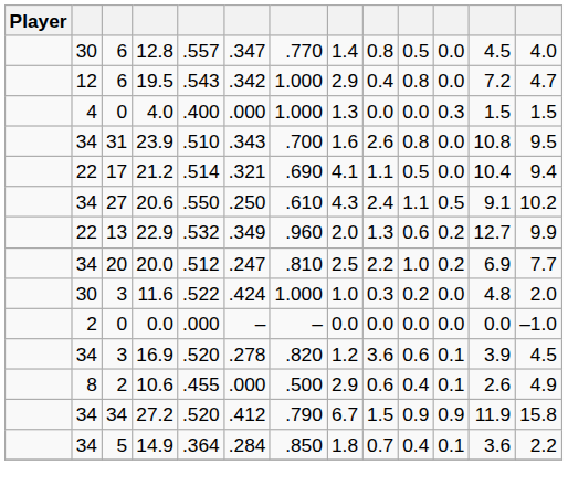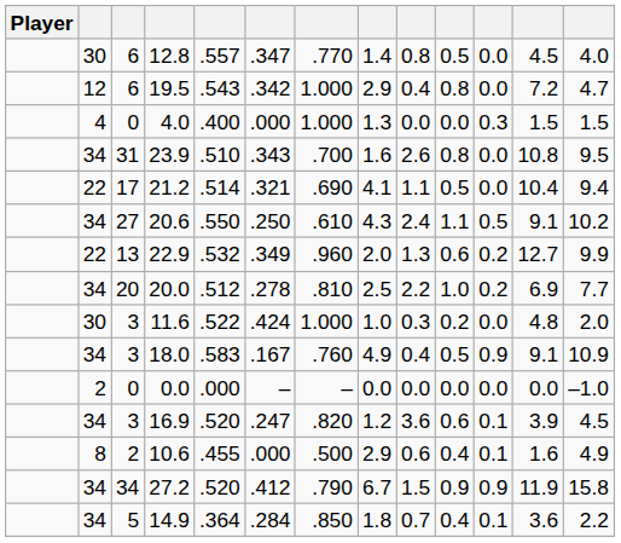20.0 | column 6: .247 -> .278
+ row: 34 | 3 | 18.0 | .583 | .167 | .760 | 4.9 | 0.4 | 0.5 | 0.9 | 9.1 | 10.9
16.9 | column 6: .278 -> .247
10.6 | column 12: 2.6 -> 1.6
